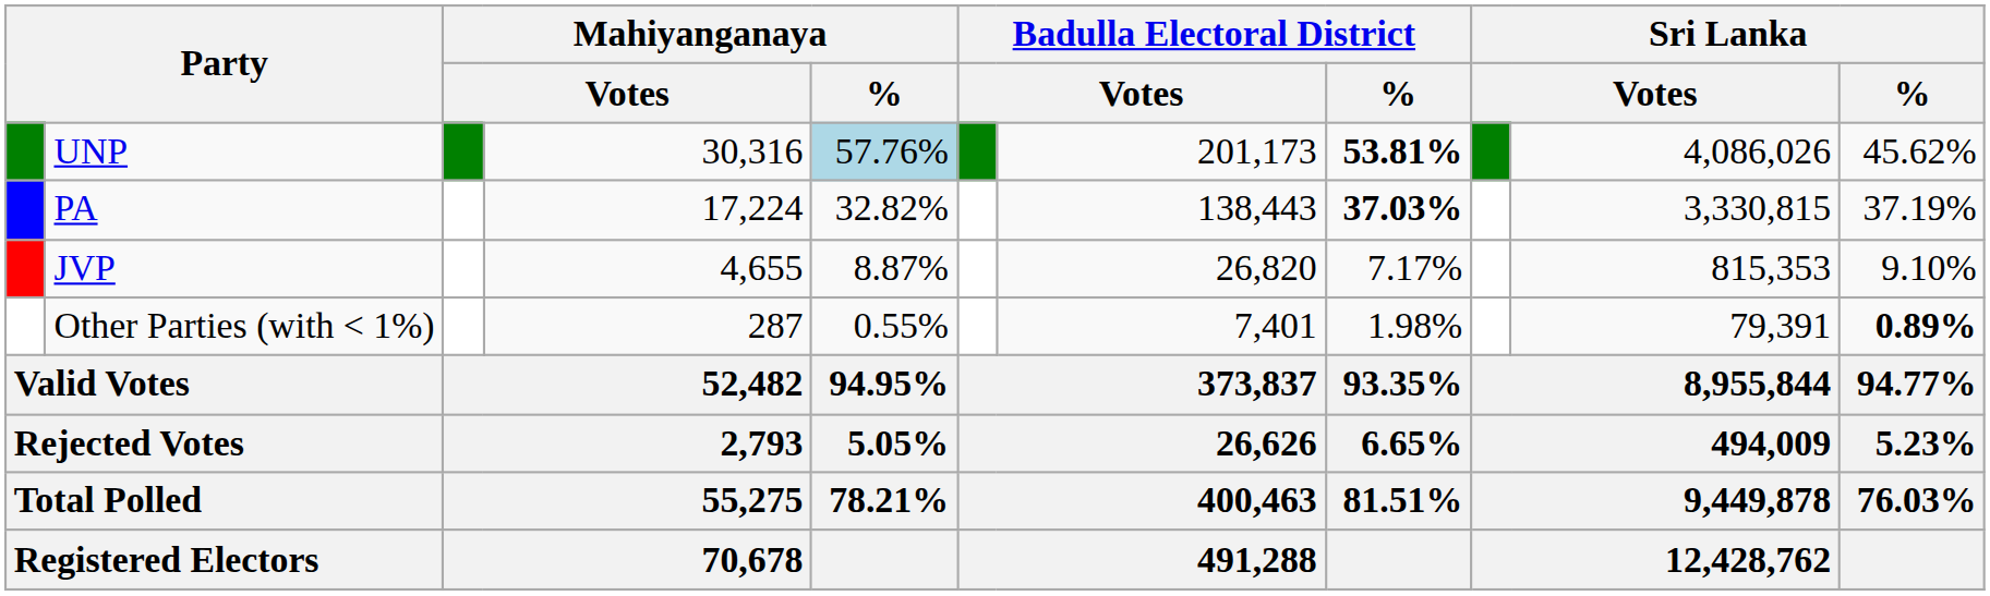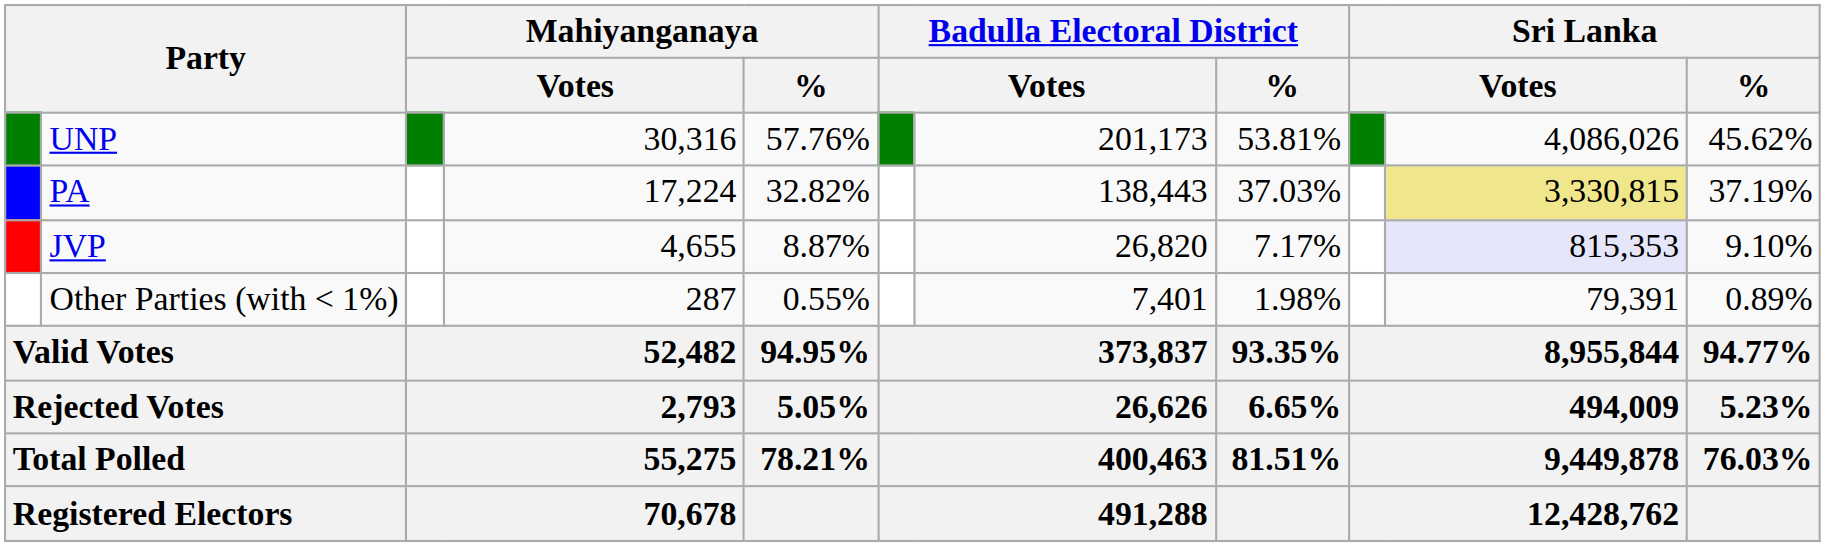UNP | Mahiyanganaya / %: lightblue background -> no background
UNP | Badulla Electoral District / %: bold -> normal
PA | Badulla Electoral District / %: bold -> normal
PA | column 10: no background -> khaki background
JVP | column 10: no background -> lavender background
Other Parties (with < 1%) | Sri Lanka / %: bold -> normal
